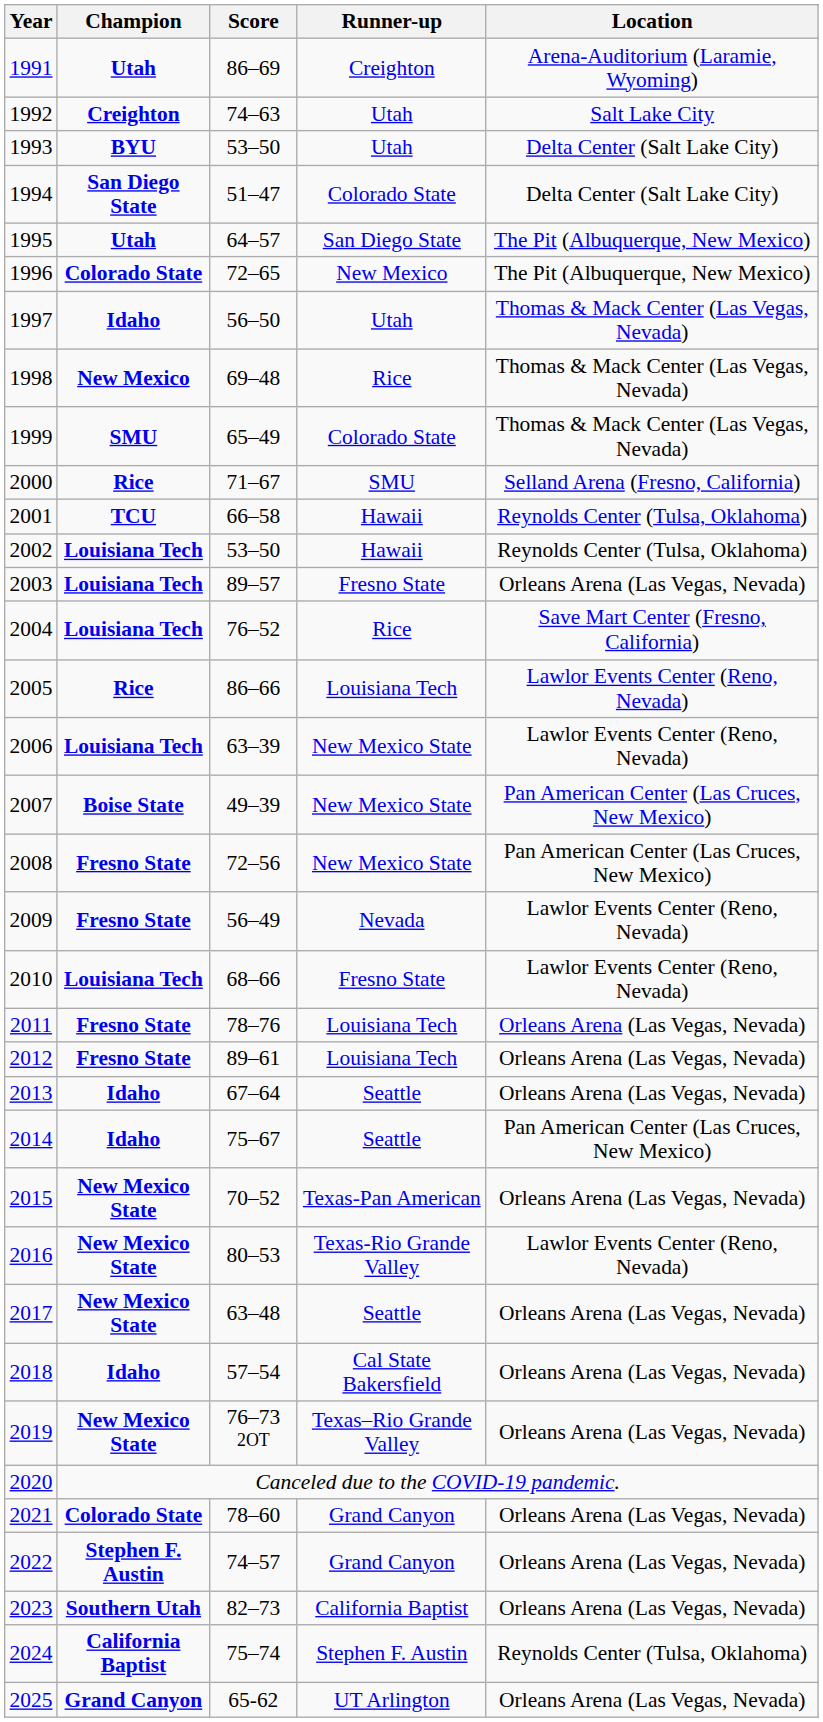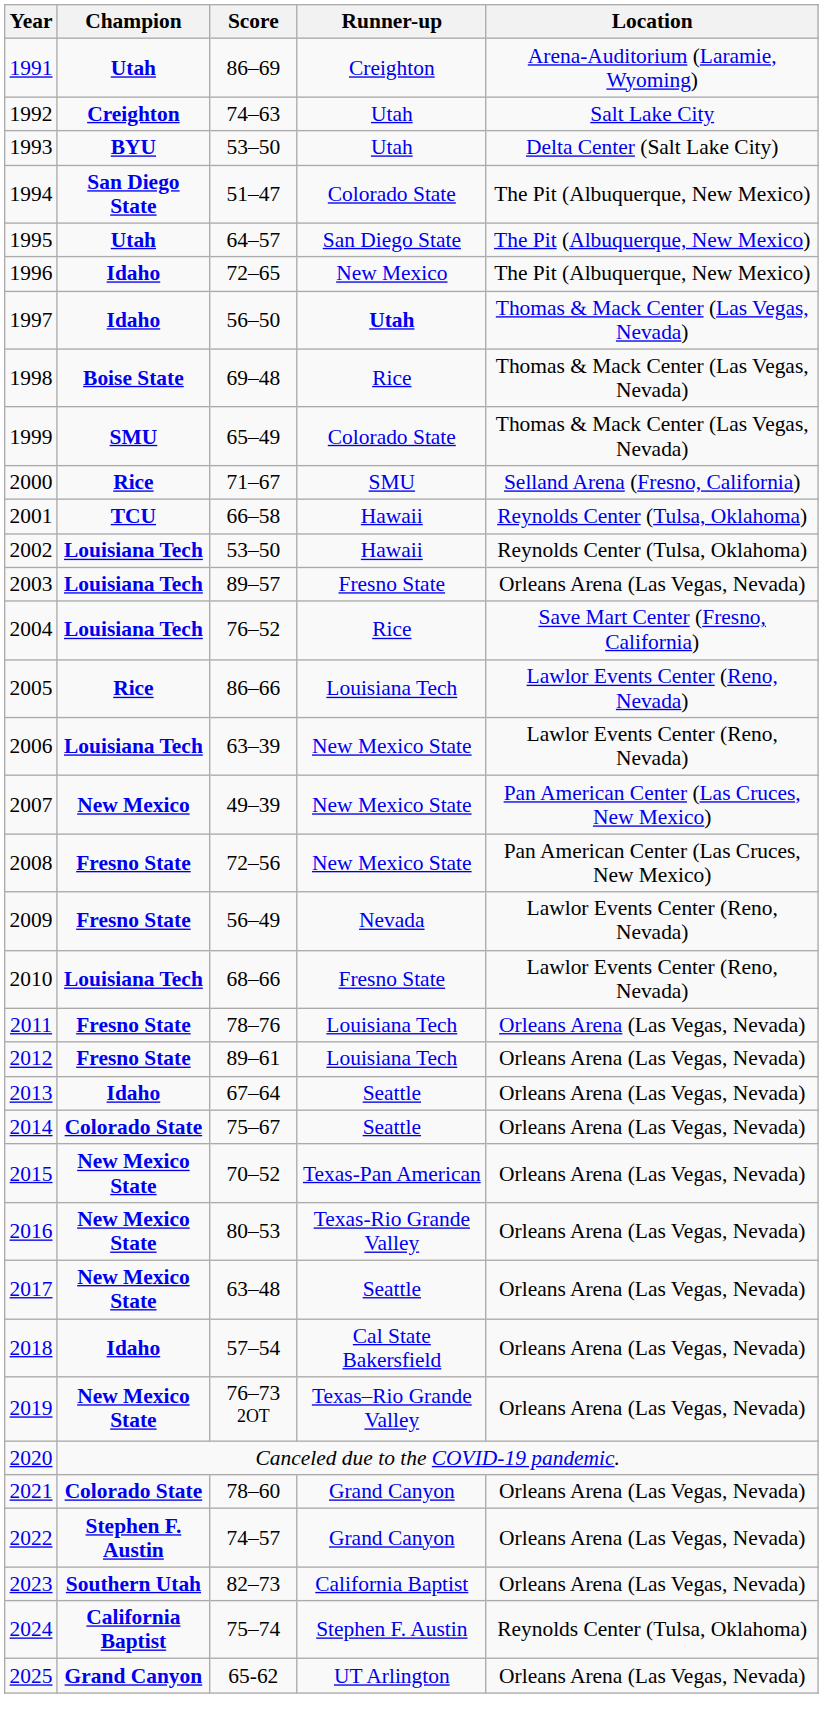1994 | Location: Delta Center (Salt Lake City) -> The Pit (Albuquerque, New Mexico)
1996 | Champion: Colorado State -> Idaho
1997 | Runner-up: normal -> bold
1998 | Champion: New Mexico -> Boise State
2007 | Champion: Boise State -> New Mexico
2014 | Champion: Idaho -> Colorado State
2014 | Location: Pan American Center (Las Cruces, New Mexico) -> Orleans Arena (Las Vegas, Nevada)
2016 | Location: Lawlor Events Center (Reno, Nevada) -> Orleans Arena (Las Vegas, Nevada)
